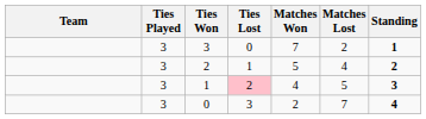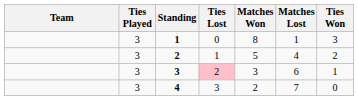columns swapped: Ties Won <-> Standing
row 2 | Matches Won: 7 -> 8
row 2 | Matches Lost: 2 -> 1
row 4 | Matches Won: 4 -> 3
row 4 | Matches Lost: 5 -> 6
